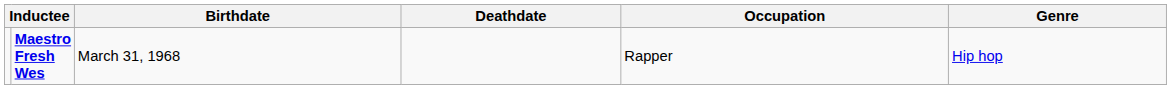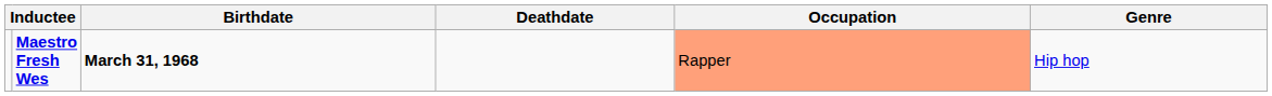Maestro Fresh Wes | Birthdate: normal -> bold
Maestro Fresh Wes | Occupation: no background -> lightsalmon background
